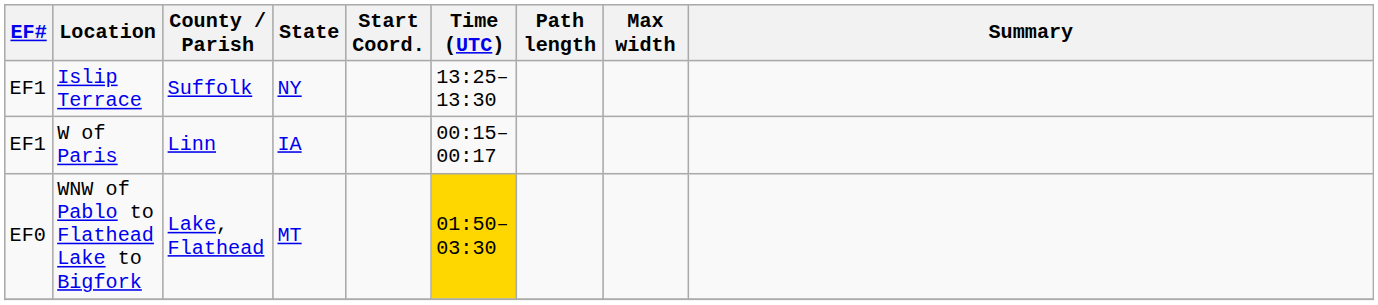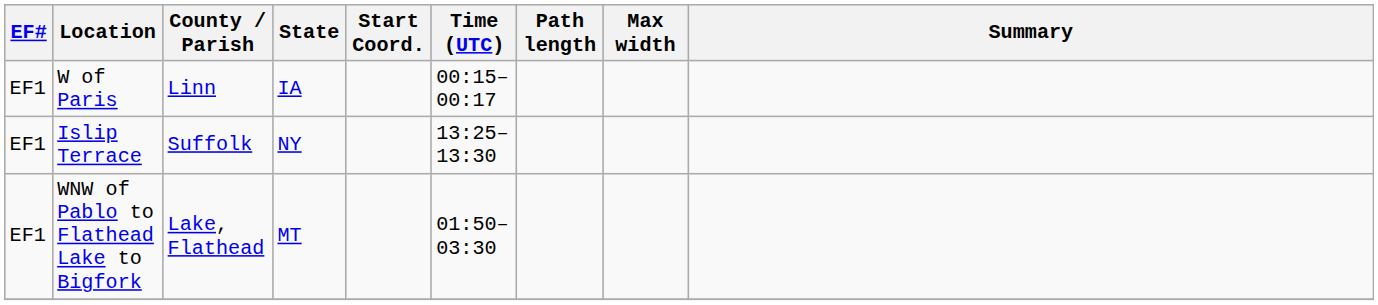rows swapped: Islip Terrace <-> W of Paris
WNW of Pablo to Flathead Lake to Bigfork | EF#: EF0 -> EF1
WNW of Pablo to Flathead Lake to Bigfork | Time (UTC): gold background -> no background
